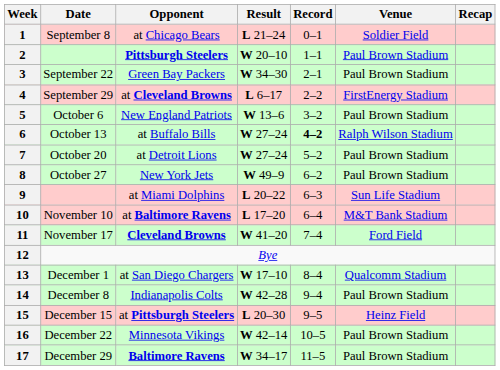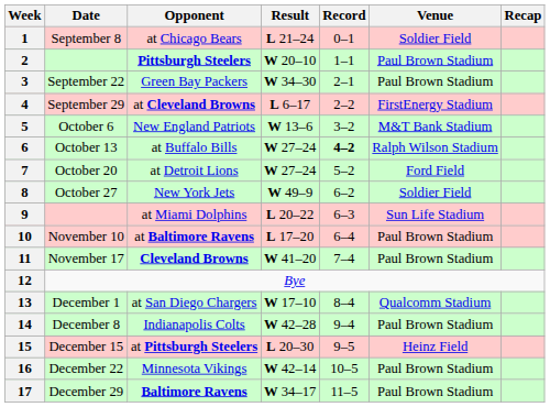5 | Venue: Paul Brown Stadium -> M&T Bank Stadium
7 | Venue: Paul Brown Stadium -> Ford Field
8 | Venue: Paul Brown Stadium -> Soldier Field
10 | Venue: M&T Bank Stadium -> Paul Brown Stadium
11 | Venue: Ford Field -> Paul Brown Stadium
